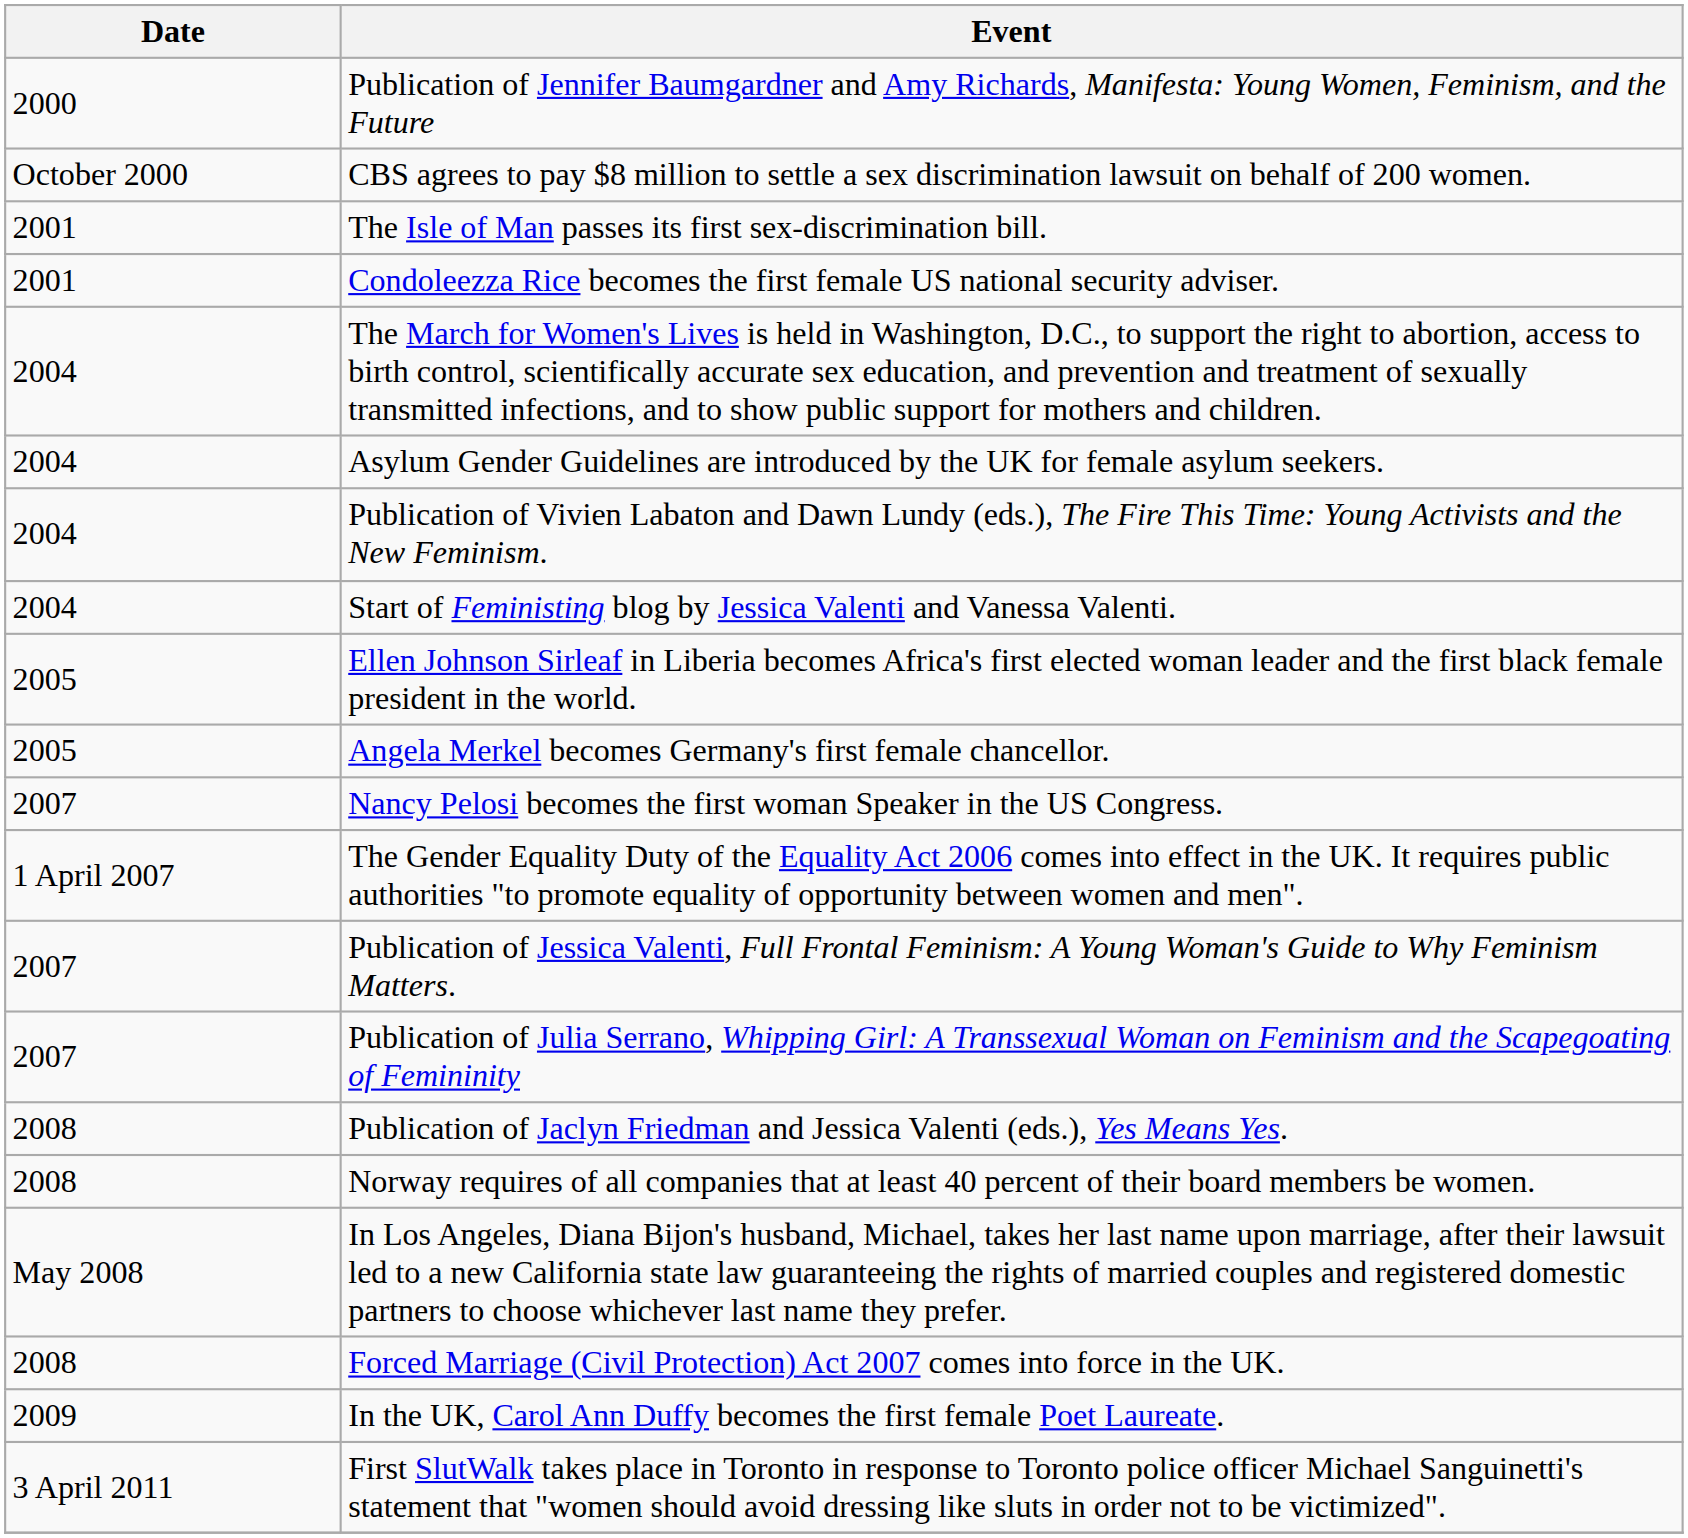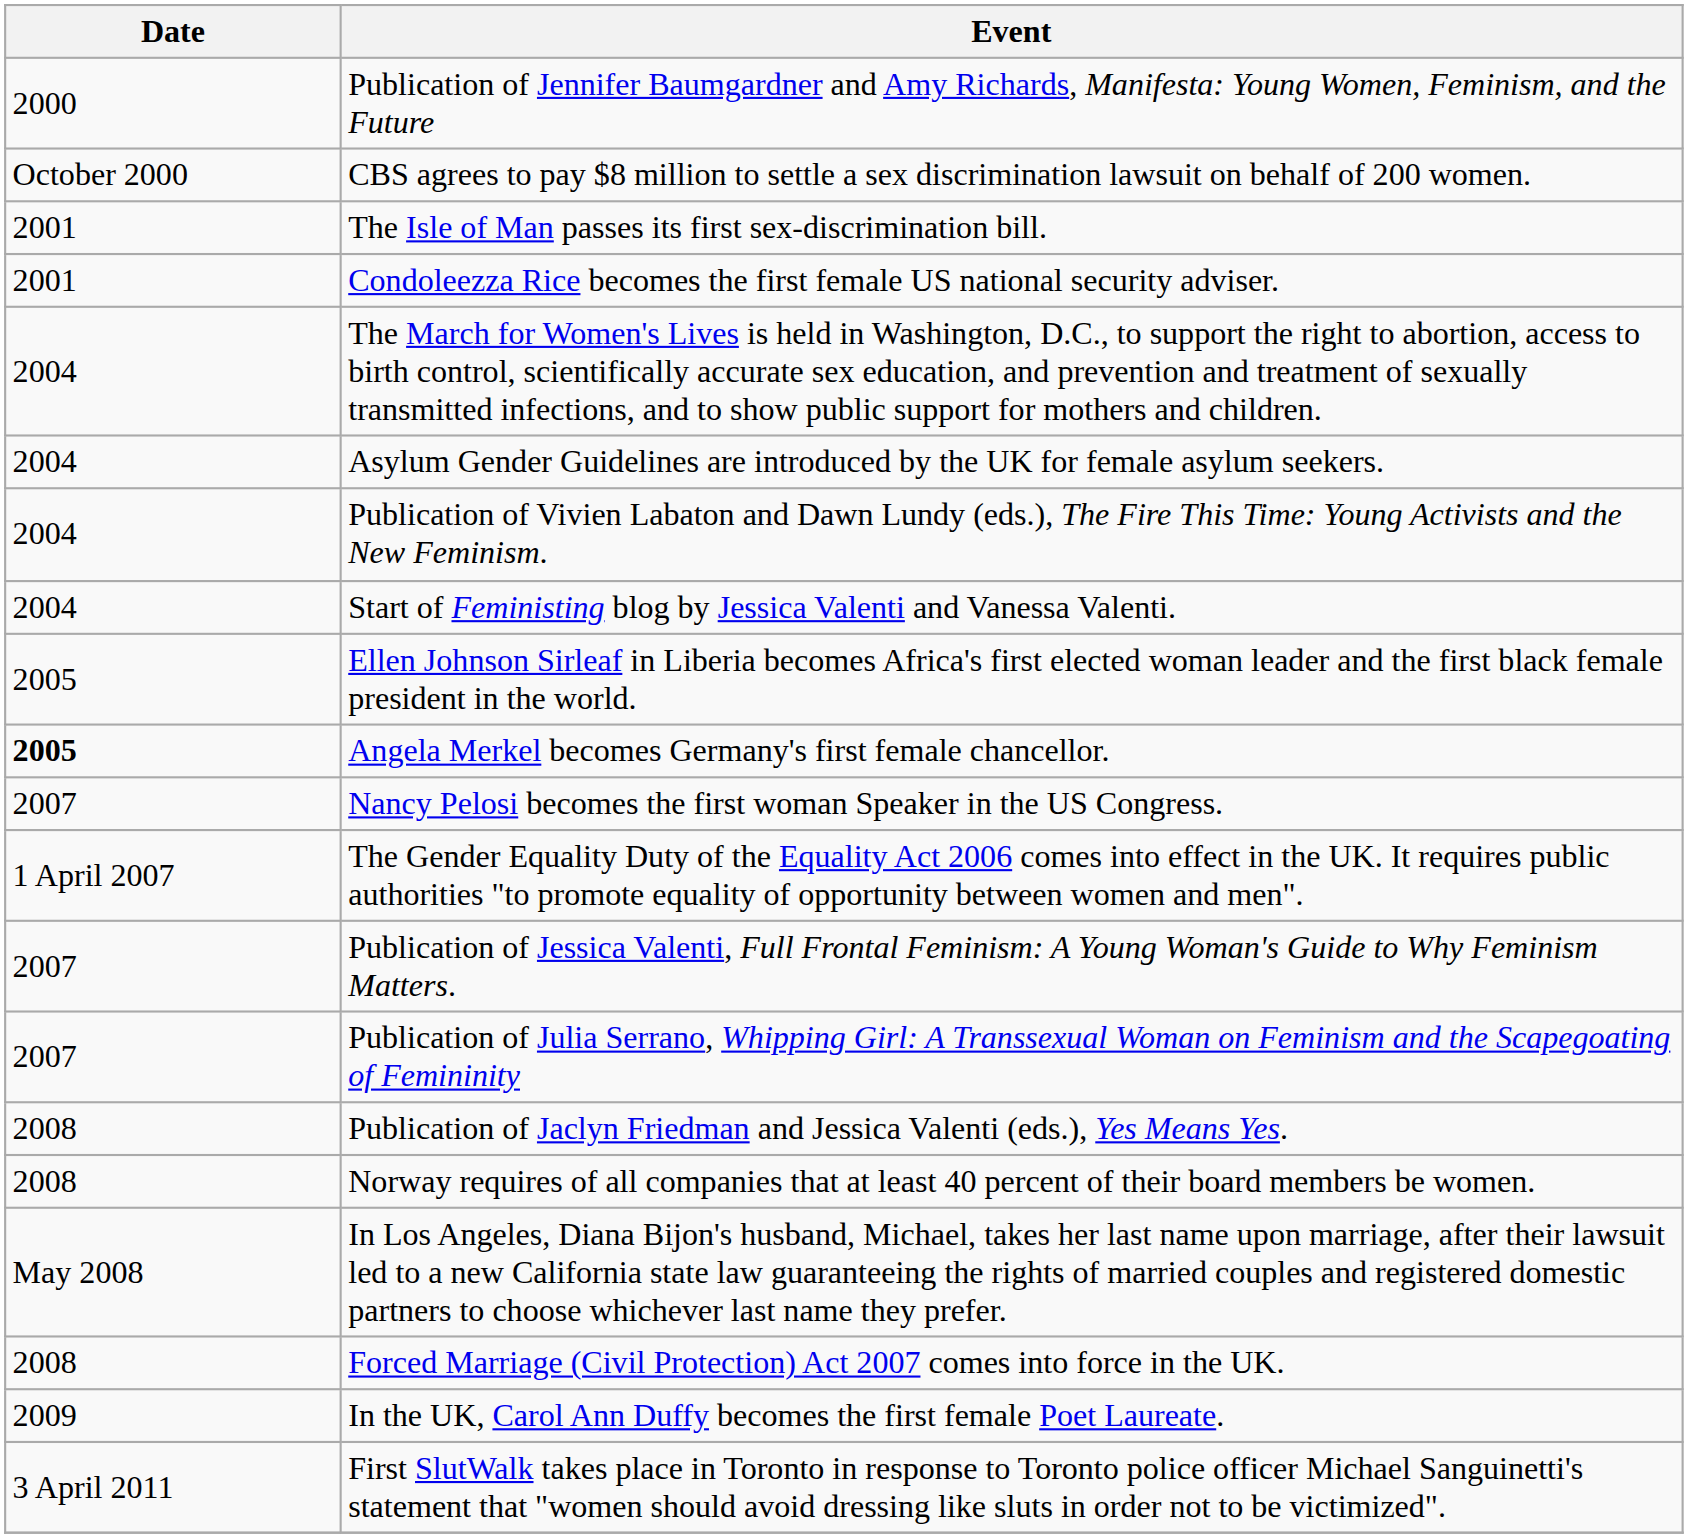Angela Merkel becomes Germany's first female chancellor. | Date: normal -> bold
